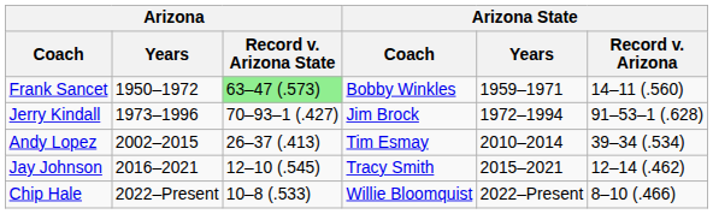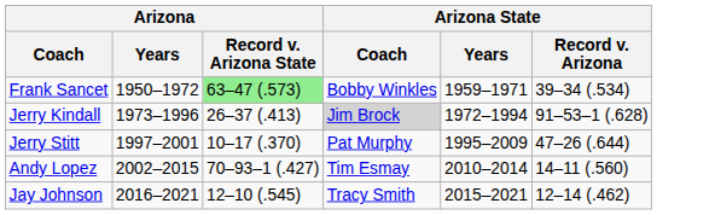Frank Sancet | Arizona State / Record v. Arizona: 14–11 (.560) -> 39–34 (.534)
Jerry Kindall | Arizona / Record v. Arizona State: 70–93–1 (.427) -> 26–37 (.413)
Jerry Kindall | Arizona State / Coach: no background -> lightgrey background
+ row: Jerry Stitt | 1997–2001 | 10–17 (.370) | Pat Murphy | 1995–2009 | 47–26 (.644)
Andy Lopez | Arizona / Record v. Arizona State: 26–37 (.413) -> 70–93–1 (.427)
Andy Lopez | Arizona State / Record v. Arizona: 39–34 (.534) -> 14–11 (.560)
- row: Chip Hale | 2022–Present | 10–8 (.533) | Willie Bloomquist | 2022–Present | 8–10 (.466)
